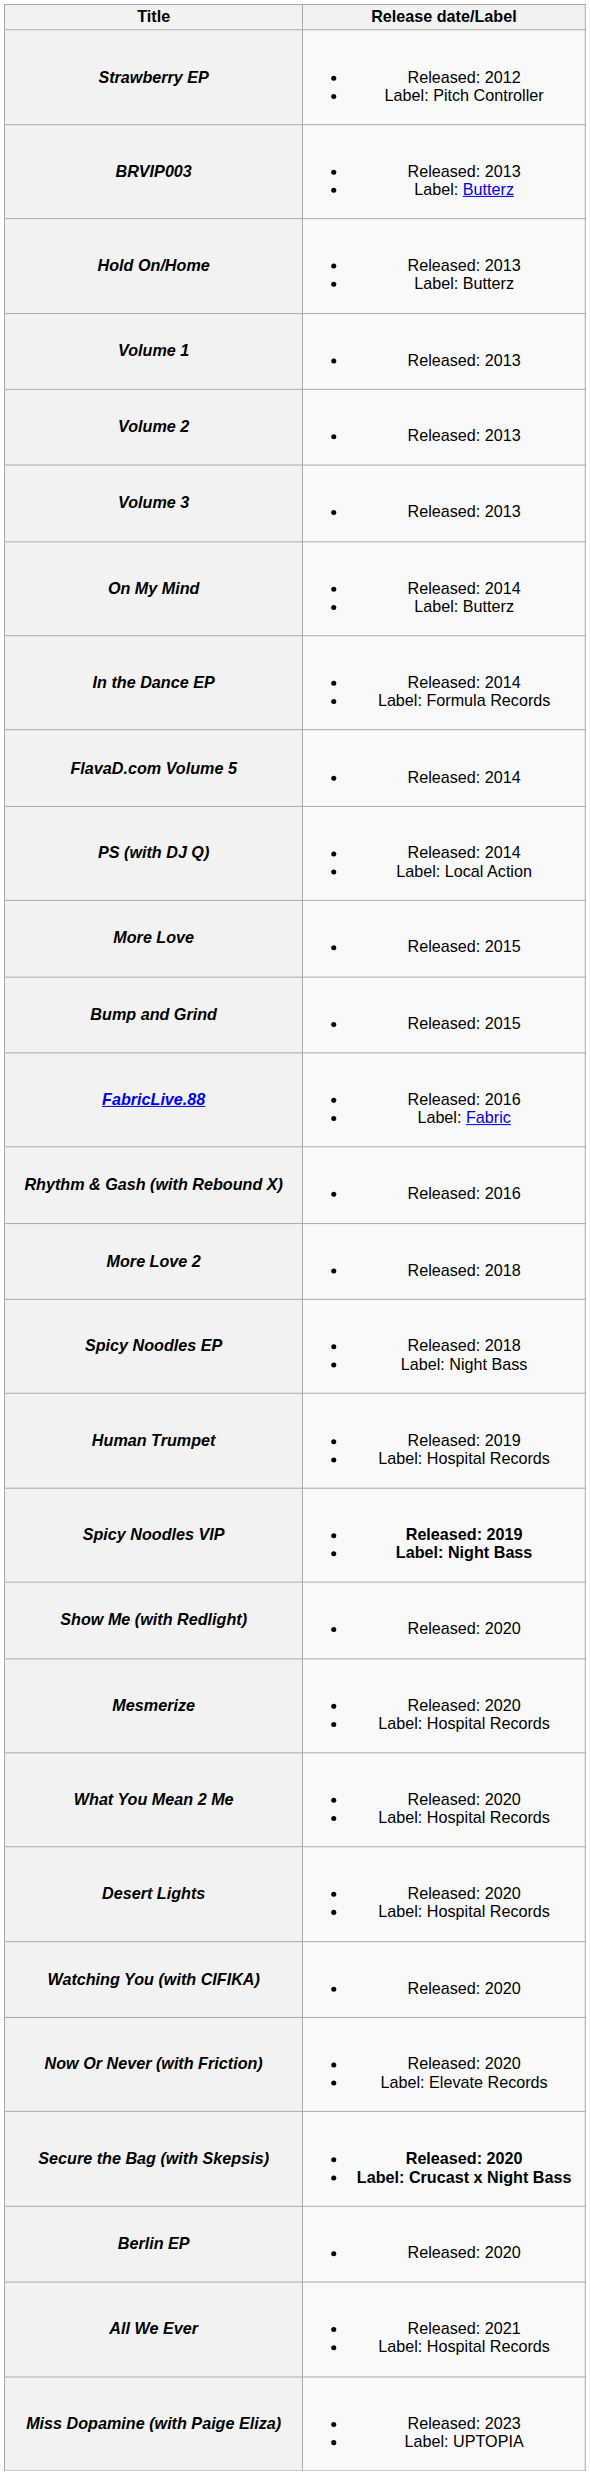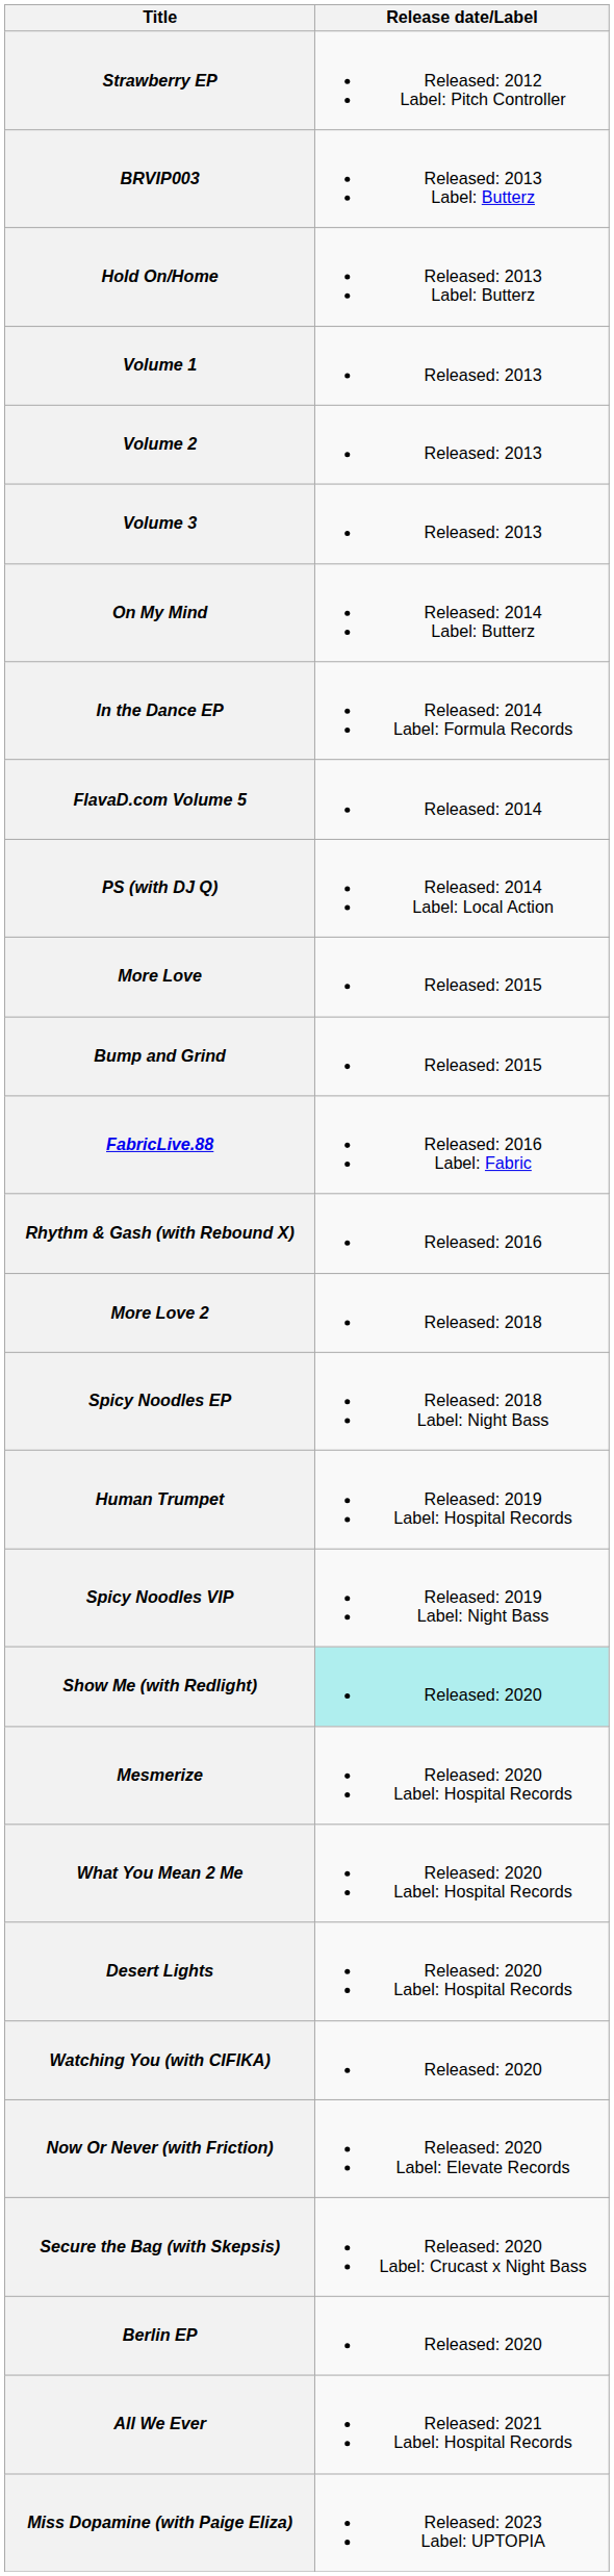Spicy Noodles VIP | Release date/Label: bold -> normal
Show Me (with Redlight) | Release date/Label: no background -> paleturquoise background
Secure the Bag (with Skepsis) | Release date/Label: bold -> normal
